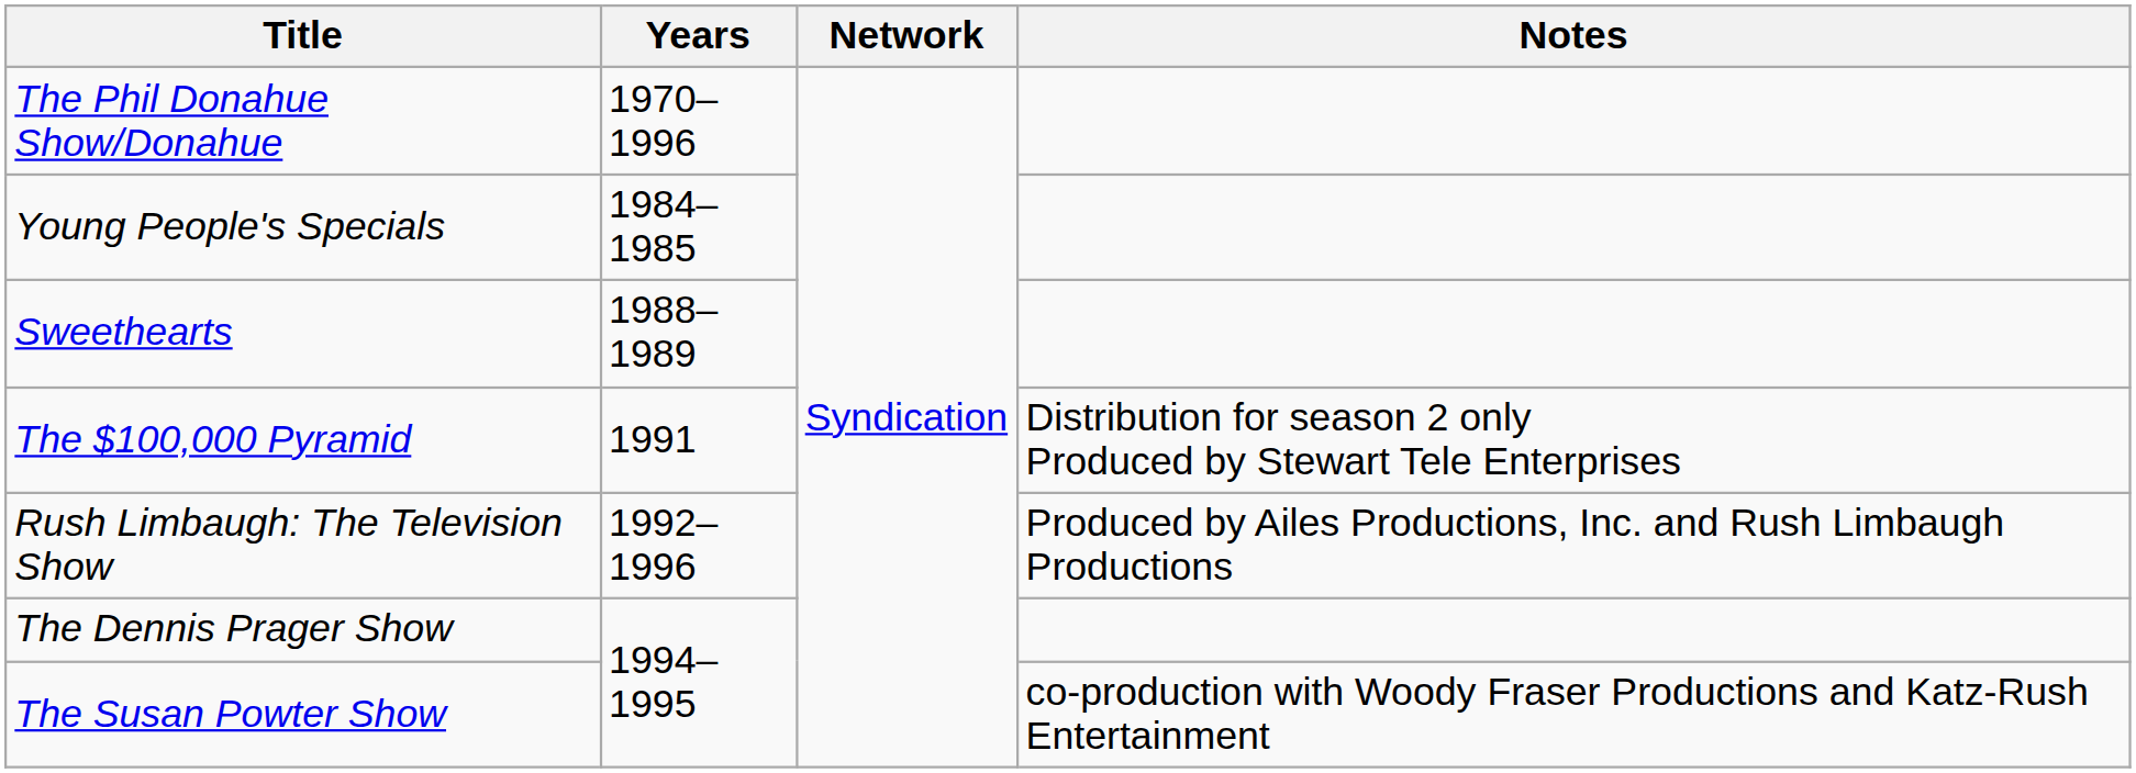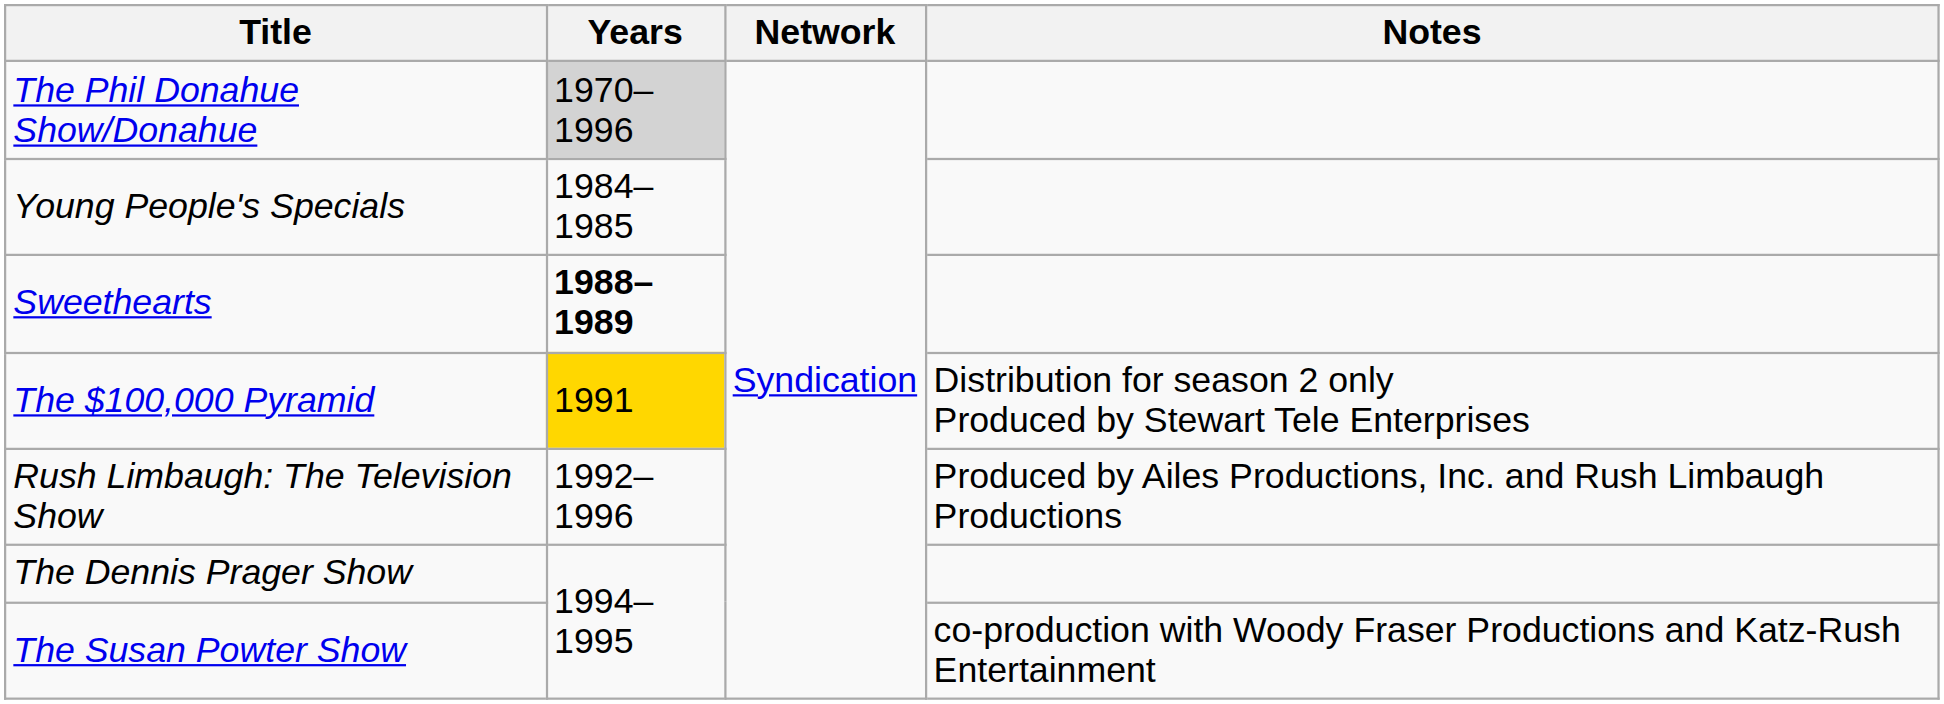The Phil Donahue Show/Donahue | Years: no background -> lightgrey background
Sweethearts | Years: normal -> bold
The $100,000 Pyramid | Years: no background -> gold background
